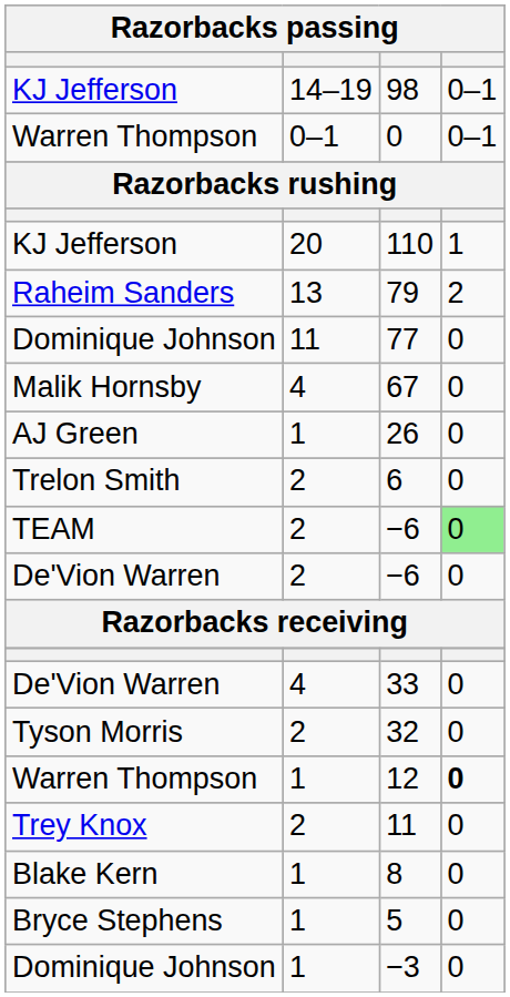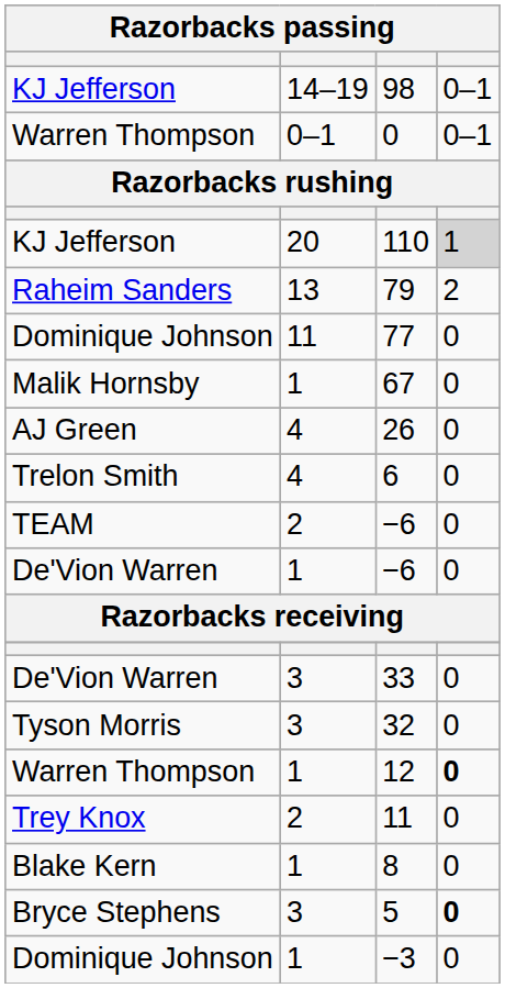110 | column 4: no background -> lightgrey background
67 | column 2: 4 -> 1
26 | column 2: 1 -> 4
6 | column 2: 2 -> 4
TEAM / −6 | column 4: lightgreen background -> no background
De'Vion Warren / −6 | column 2: 2 -> 1
33 | column 2: 4 -> 3
32 | column 2: 2 -> 3
5 | column 2: 1 -> 3
5 | column 4: normal -> bold
